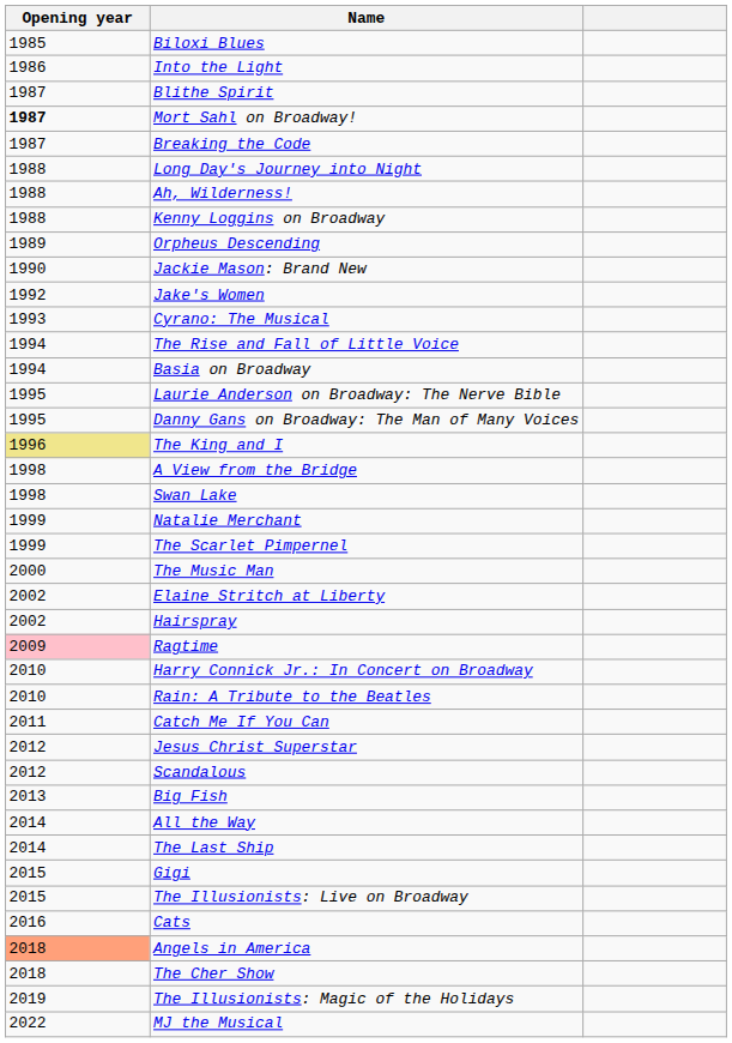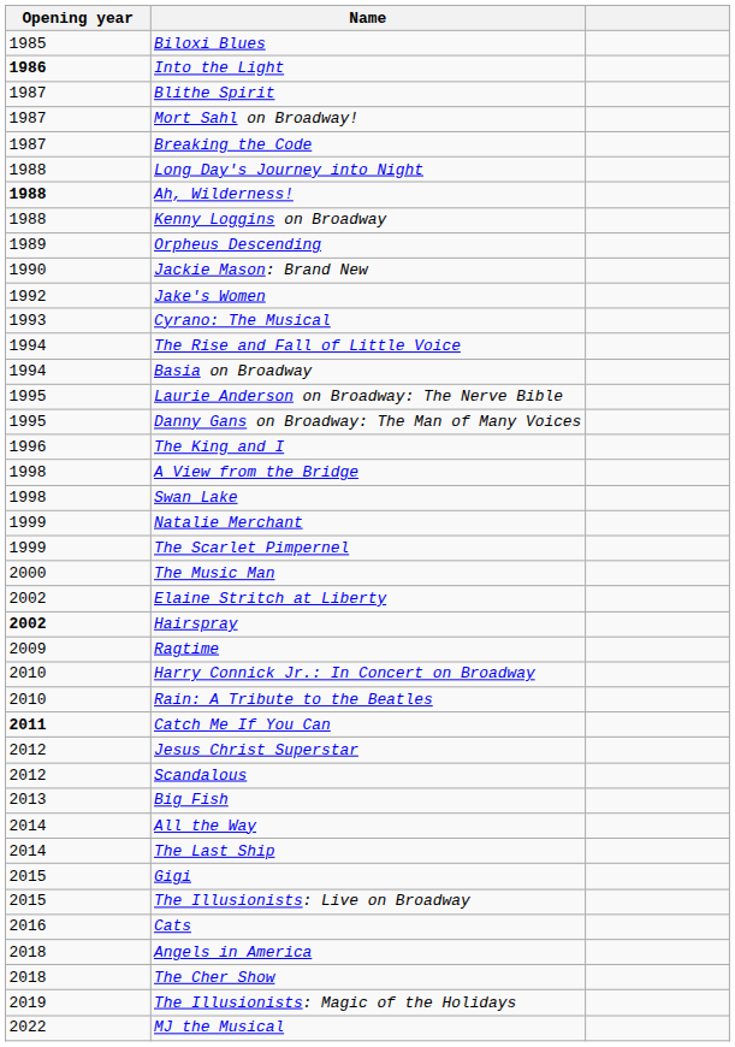Into the Light | Opening year: normal -> bold
Mort Sahl on Broadway! | Opening year: bold -> normal
Ah, Wilderness! | Opening year: normal -> bold
The King and I | Opening year: khaki background -> no background
Hairspray | Opening year: normal -> bold
Ragtime | Opening year: pink background -> no background
Catch Me If You Can | Opening year: normal -> bold
Angels in America | Opening year: lightsalmon background -> no background
